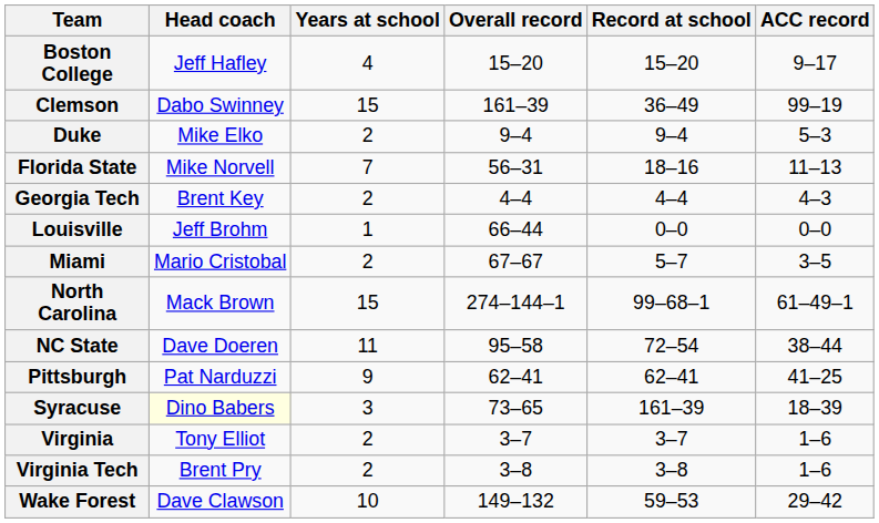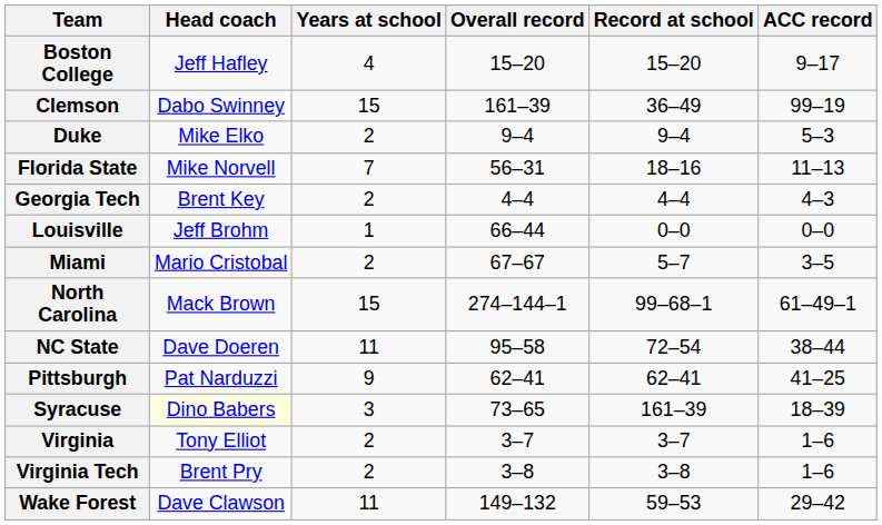Wake Forest | Years at school: 10 -> 11
